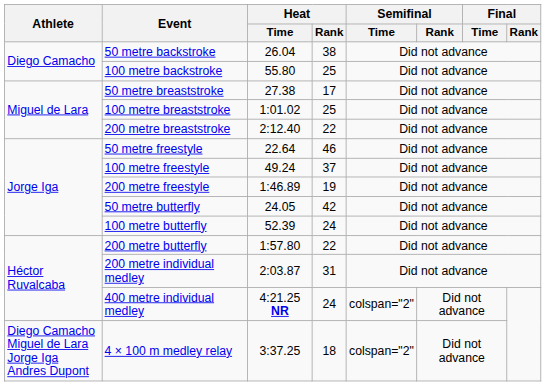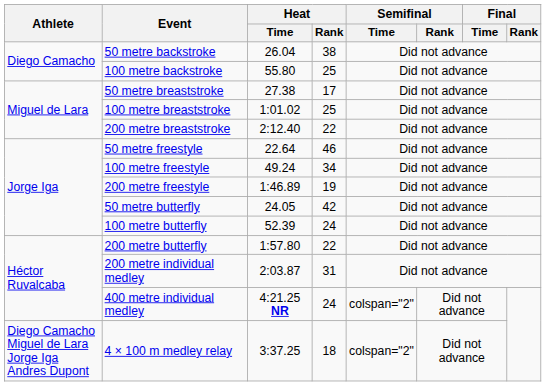100 metre freestyle | Heat / Rank: 37 -> 34
